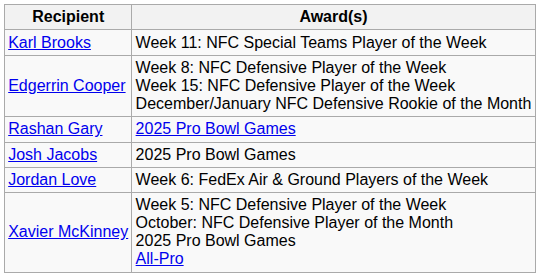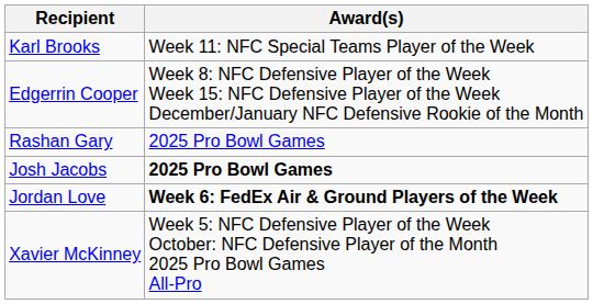Josh Jacobs | Award(s): normal -> bold
Jordan Love | Award(s): normal -> bold
